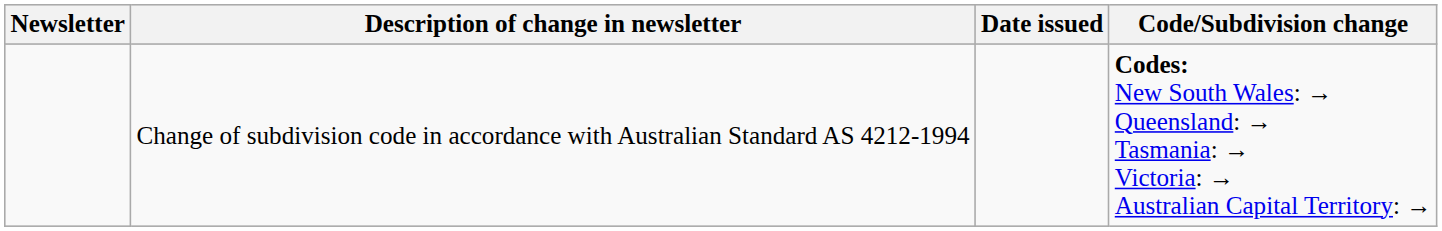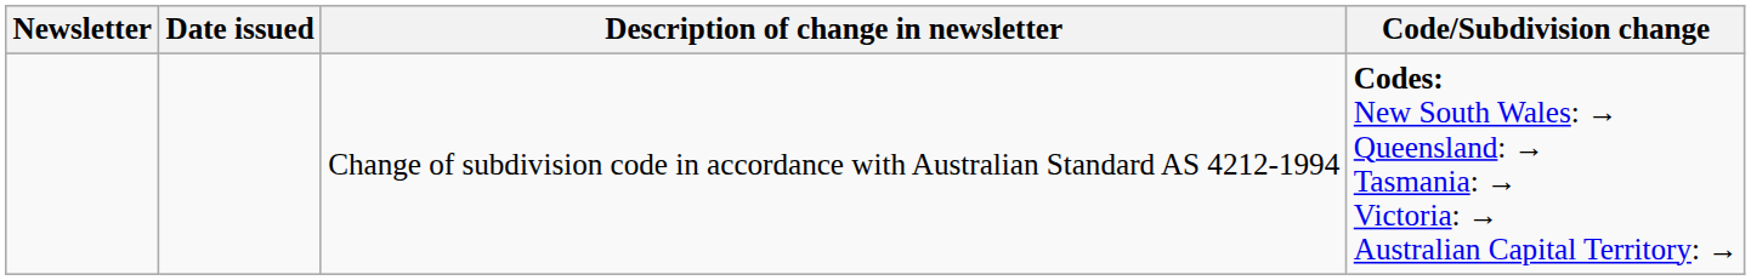columns swapped: Date issued <-> Description of change in newsletter
